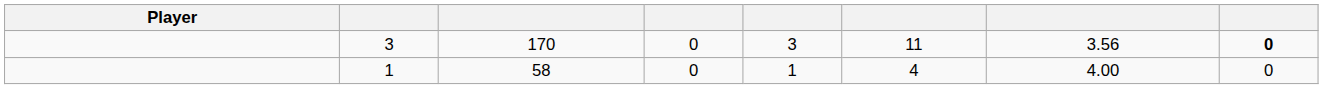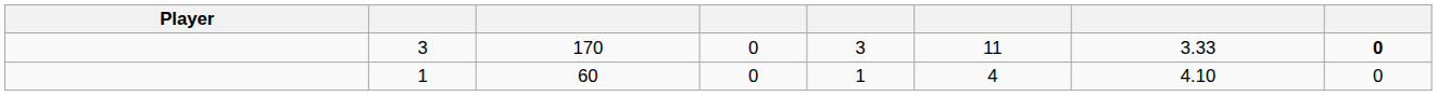row 2 | column 7: 3.56 -> 3.33
row 3 | column 3: 58 -> 60
row 3 | column 7: 4.00 -> 4.10
